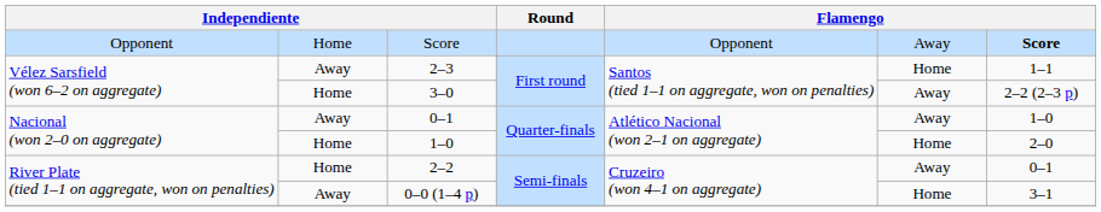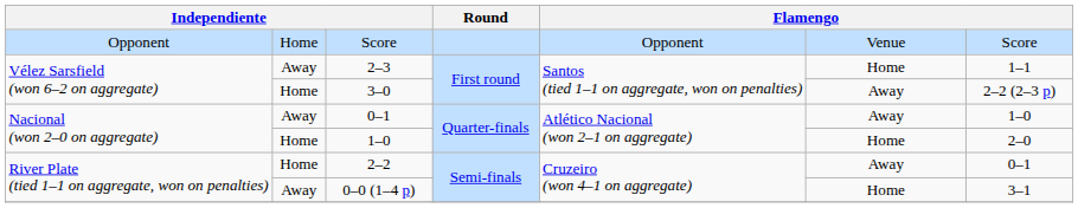row 2 | column 6: Away -> Venue
row 2 | column 7: bold -> normal
